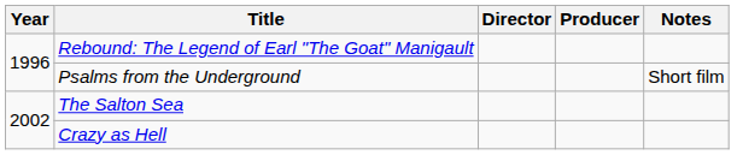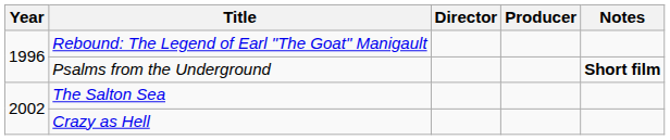Psalms from the Underground | Notes: normal -> bold
